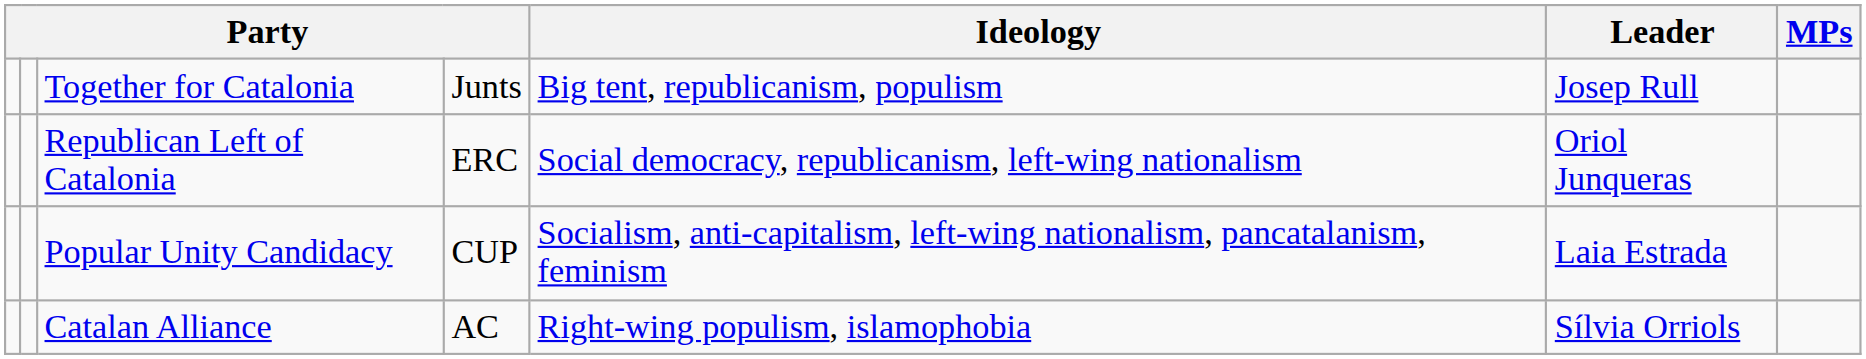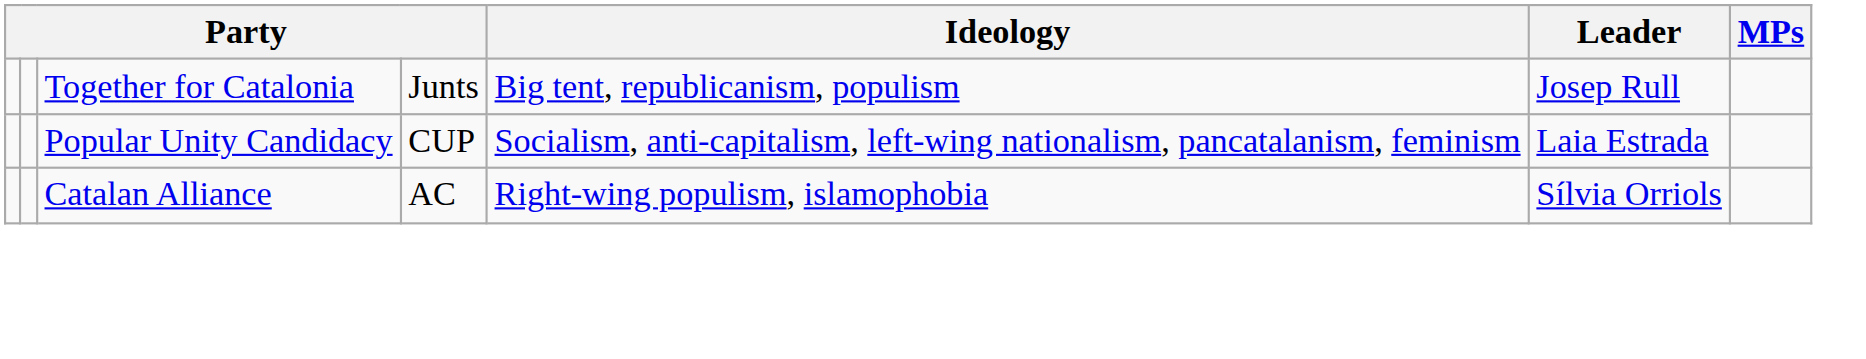- row: Republican Left of Catalonia | ERC | Social democracy, republicanism, left-wing nationalism | Oriol Junqueras
